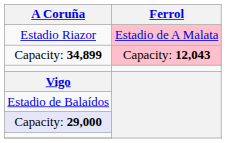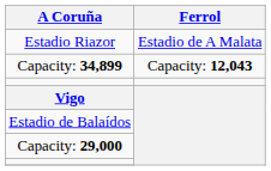Estadio Riazor | Ferrol: pink background -> no background
Capacity: 34,899 | Ferrol: pink background -> no background
Capacity: 29,000 | A Coruña: lavender background -> no background
